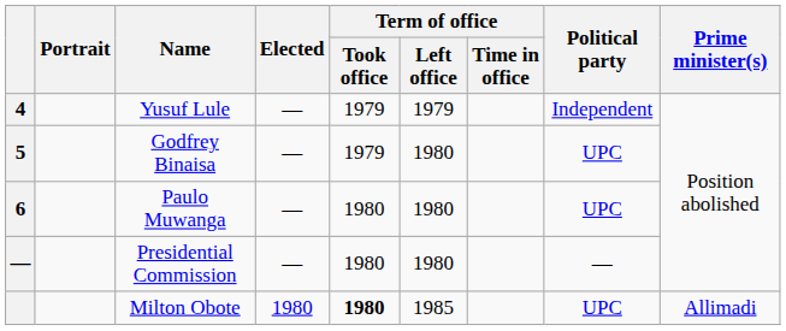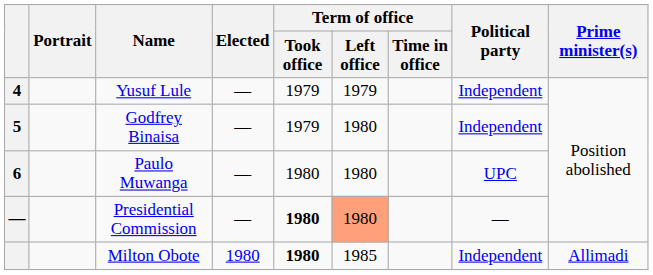Godfrey Binaisa | Political party: UPC -> Independent
Presidential Commission | Term of office / Took office: normal -> bold
Presidential Commission | Term of office / Left office: no background -> lightsalmon background
Milton Obote | Political party: UPC -> Independent
